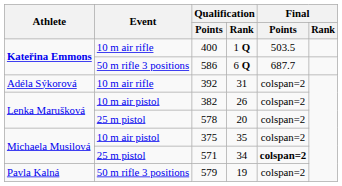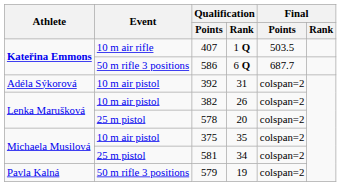1 Q | Qualification / Points: 400 -> 407
31 | Event: 10 m air rifle -> 10 m air pistol
34 | Qualification / Points: 571 -> 581
34 | Final / Points: bold -> normal
